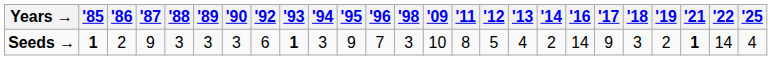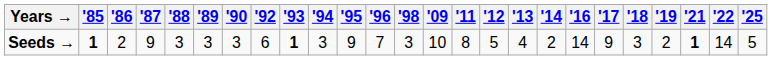Seeds → | '25: 4 -> 5
